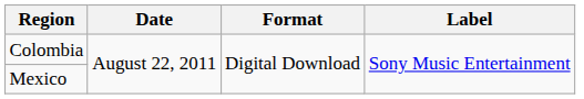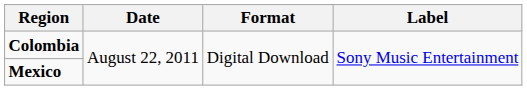Colombia | Region: normal -> bold
Mexico | Region: normal -> bold
